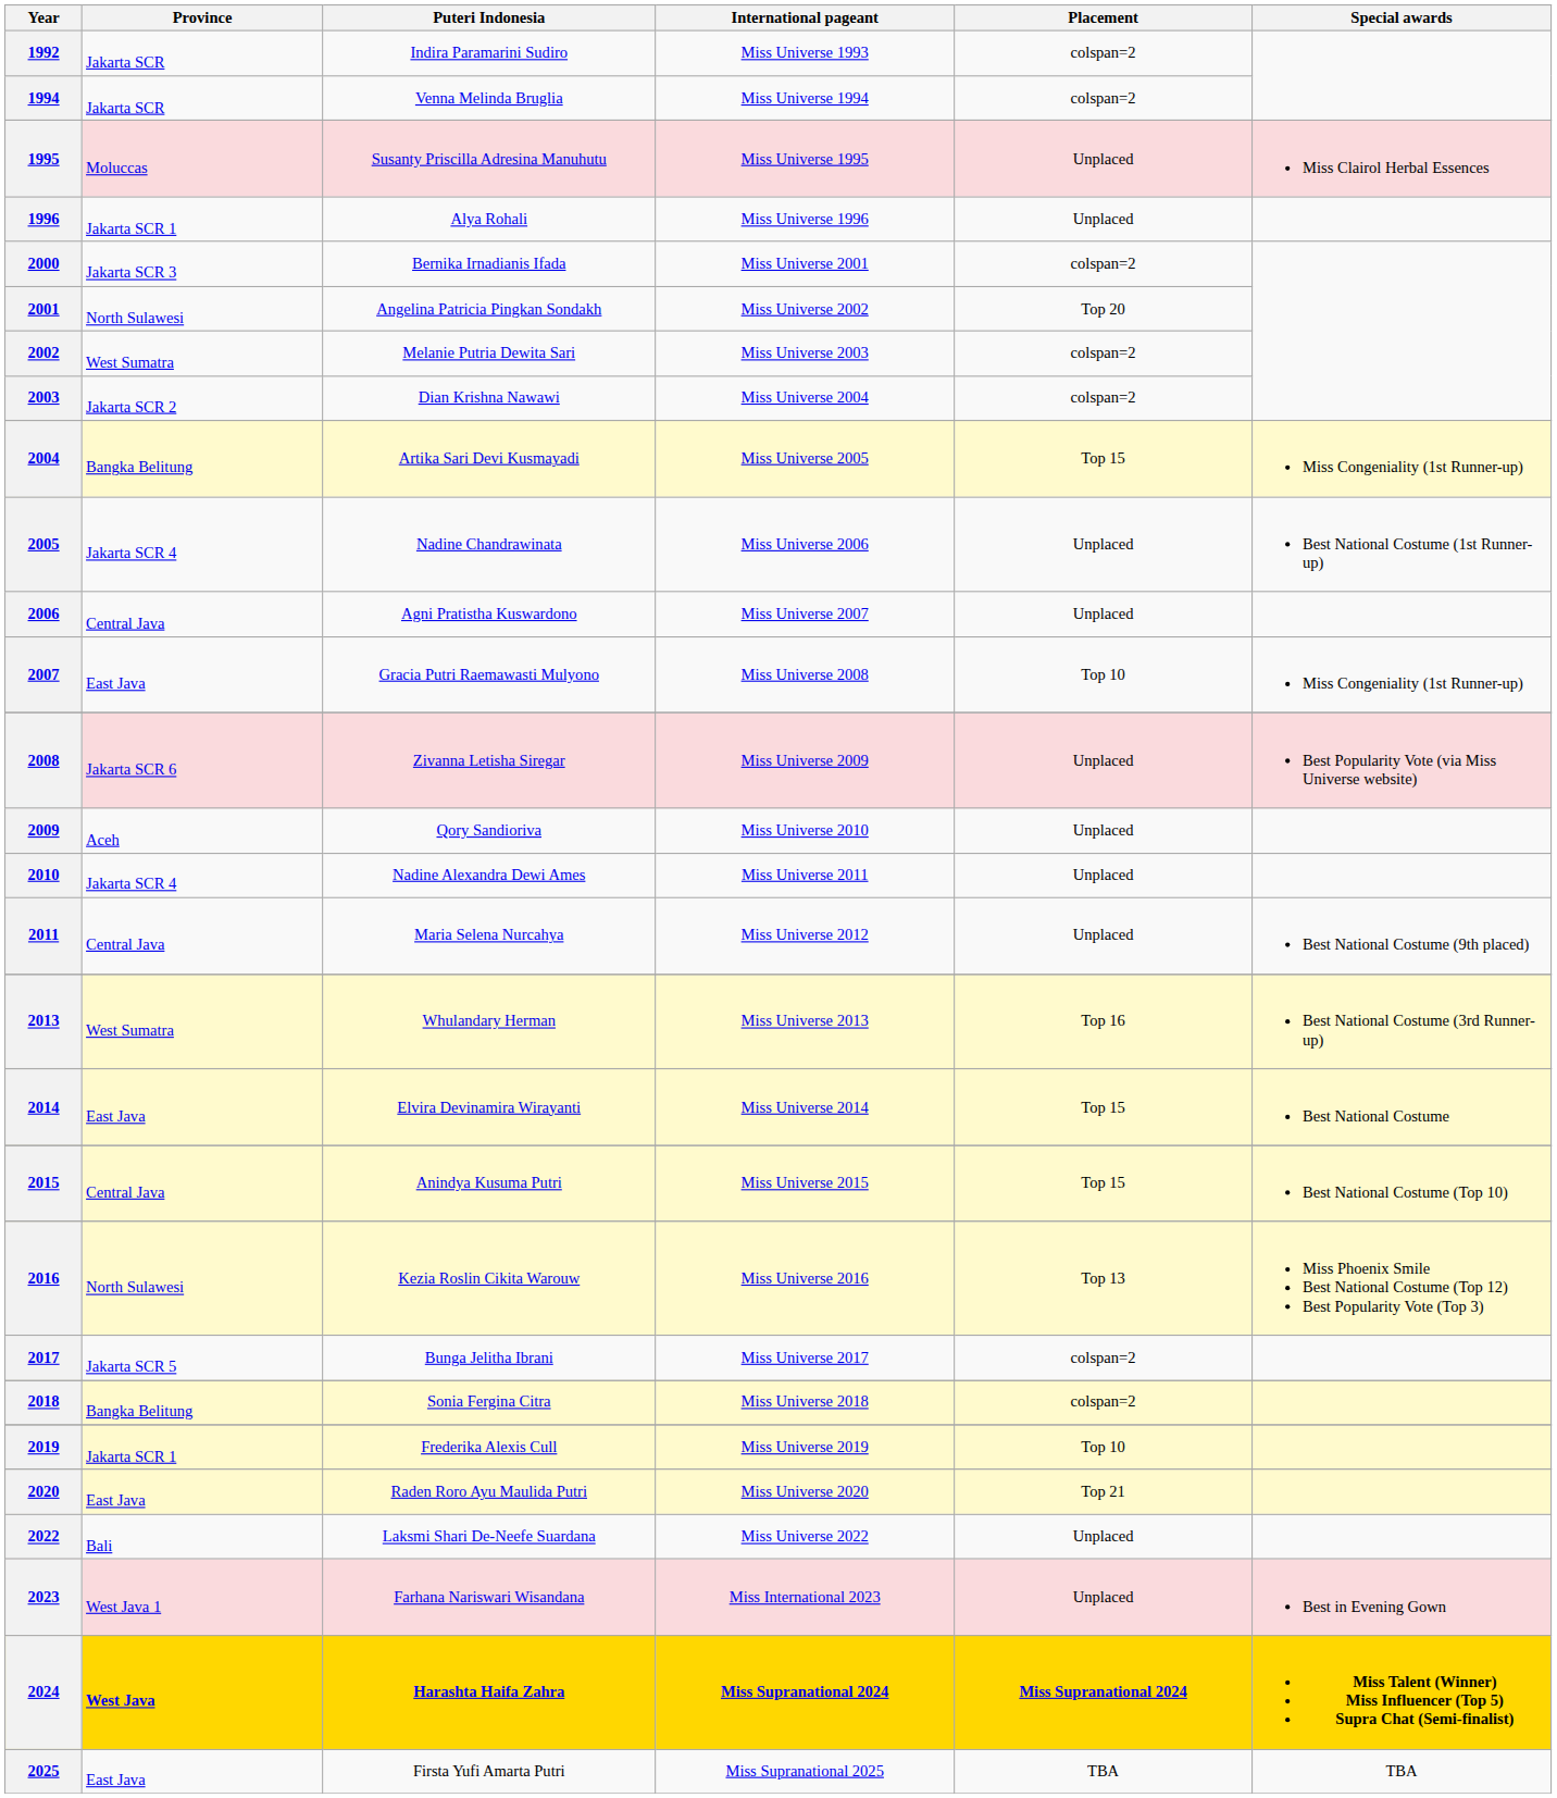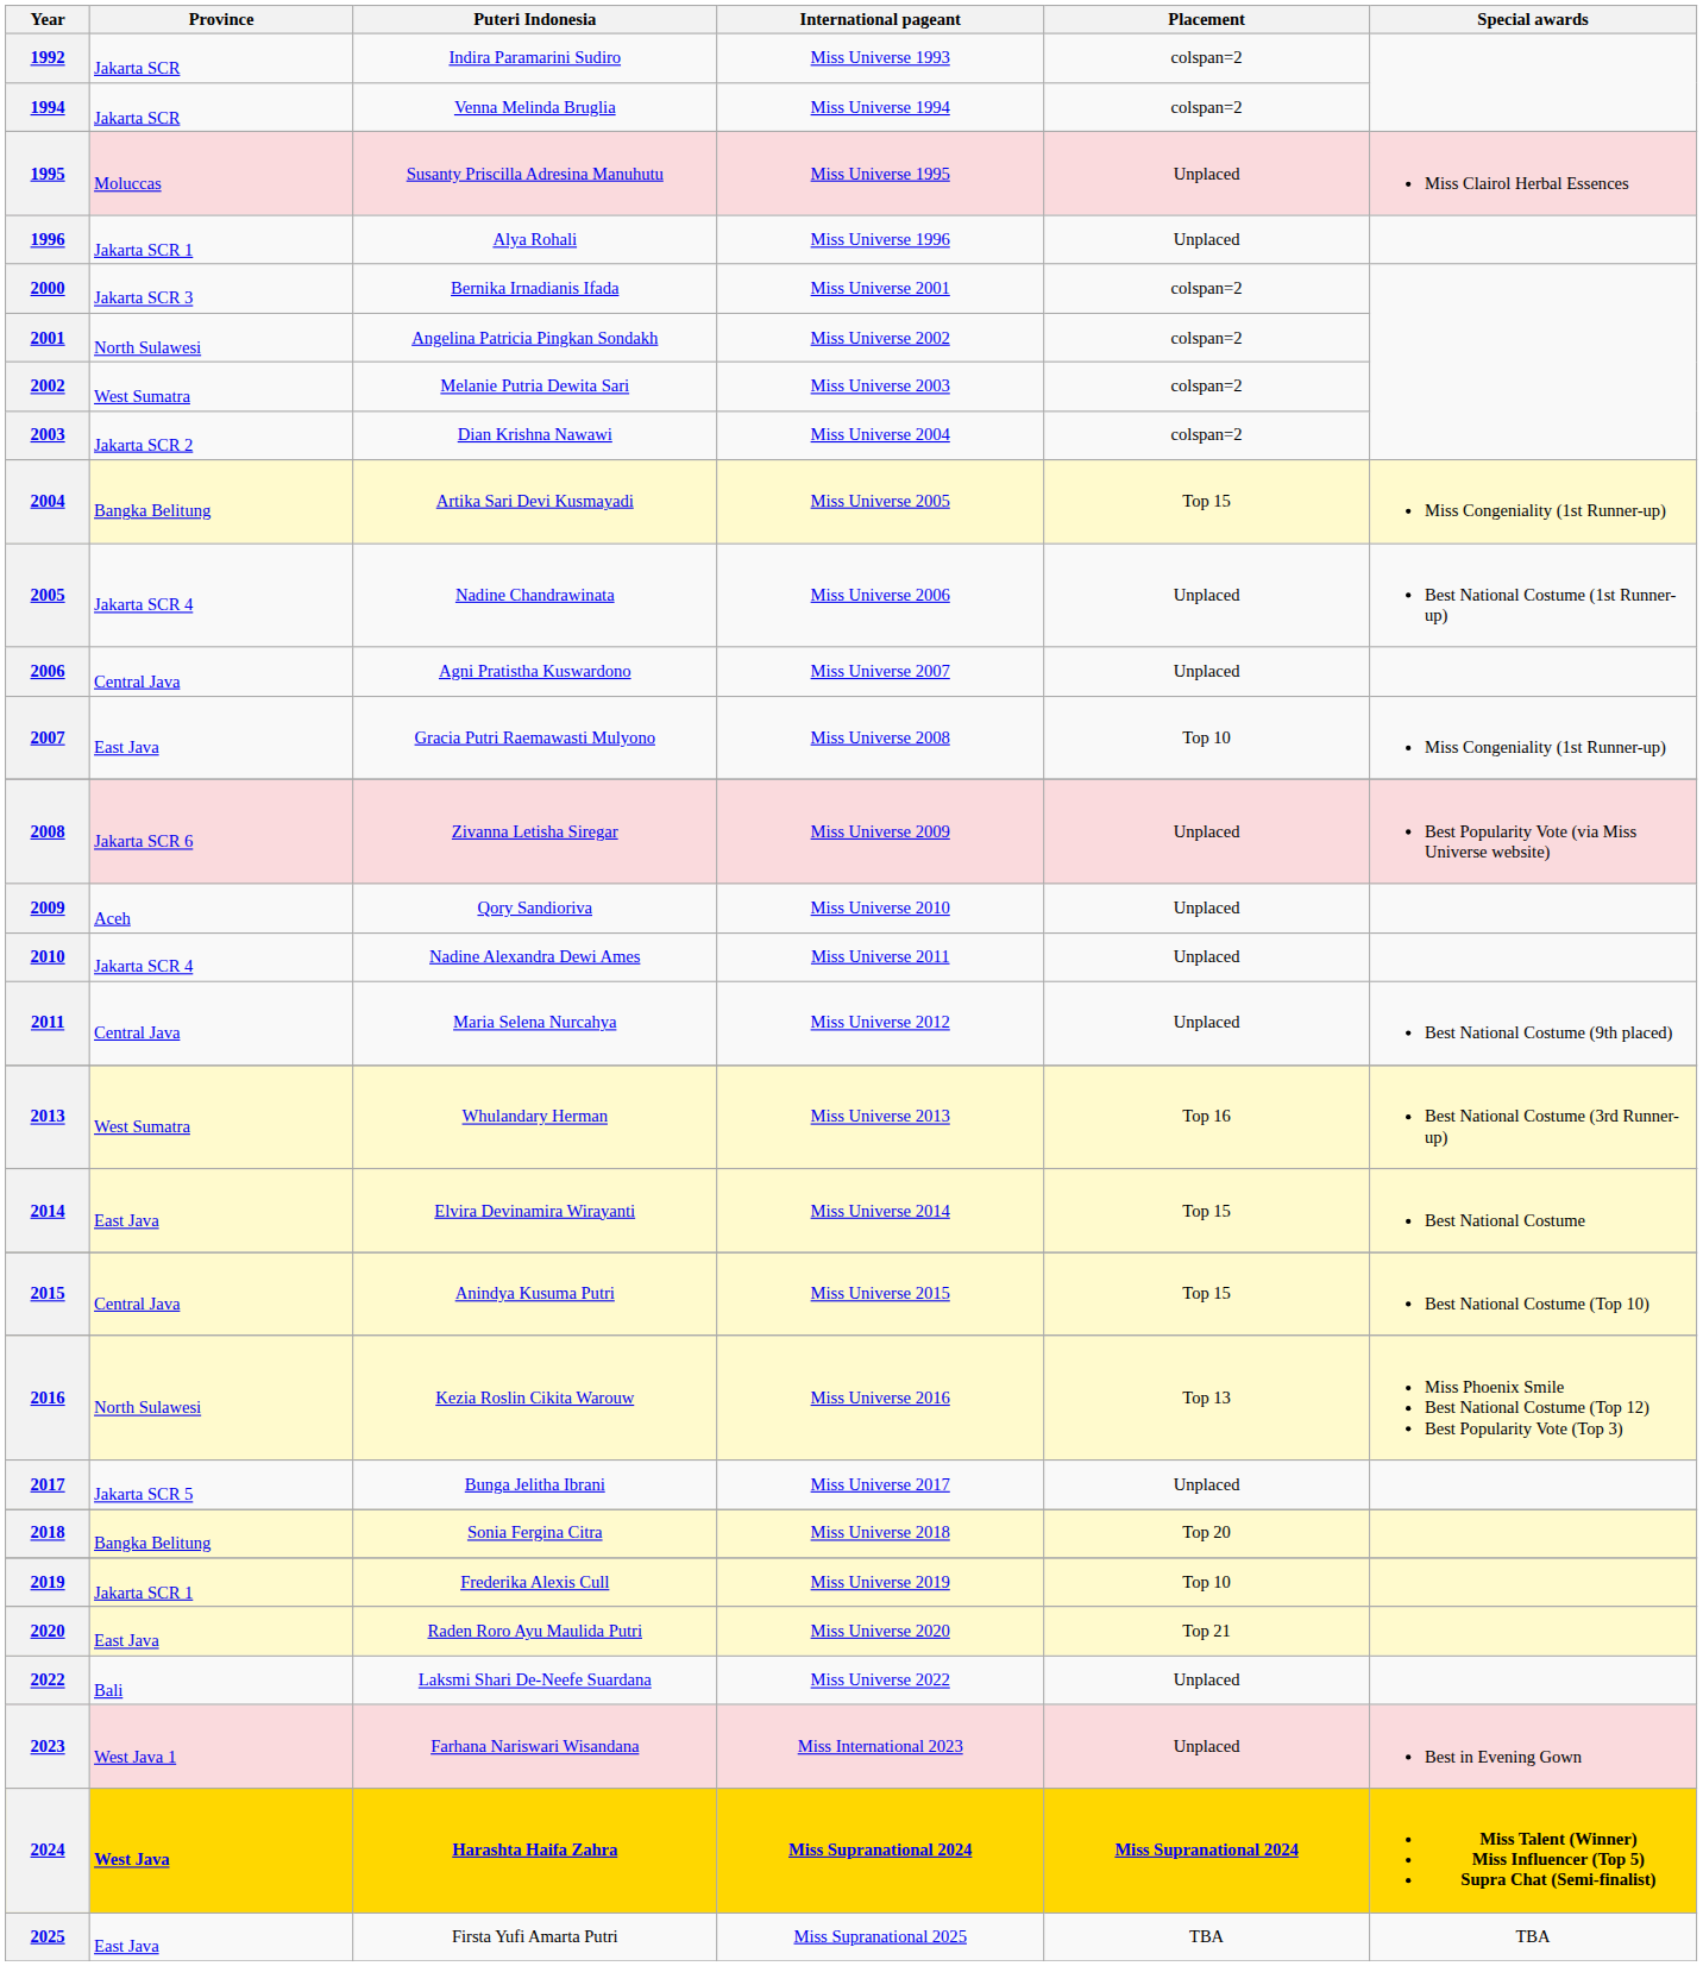2001 | Placement: Top 20 -> colspan=2
2017 | Placement: colspan=2 -> Unplaced
2018 | Placement: colspan=2 -> Top 20
